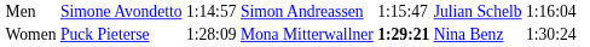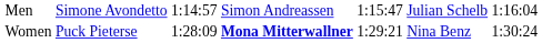Women | column 4: normal -> bold
Women | column 5: bold -> normal
